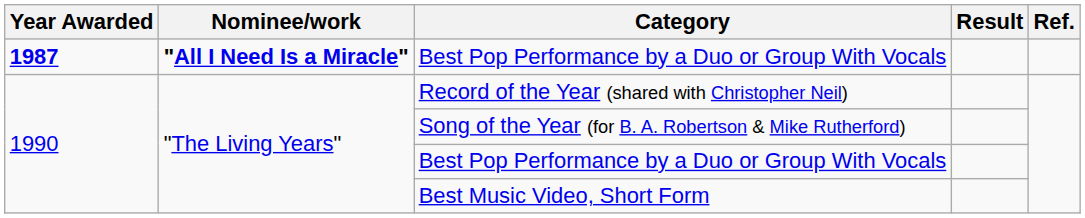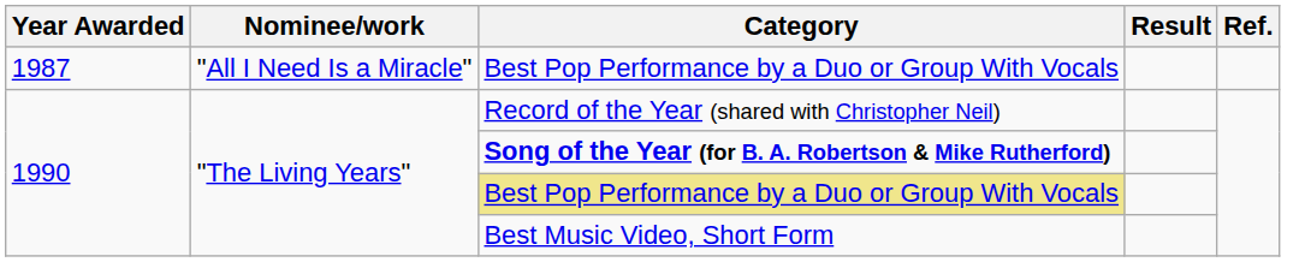1987 / Best Pop Performance by a Duo or Group With Vocals | Year Awarded: bold -> normal
1987 / Best Pop Performance by a Duo or Group With Vocals | Nominee/work: bold -> normal
Song of the Year (for B. A. Robertson & Mike Rutherford) | Category: normal -> bold
1990 / Best Pop Performance by a Duo or Group With Vocals | Category: no background -> khaki background
